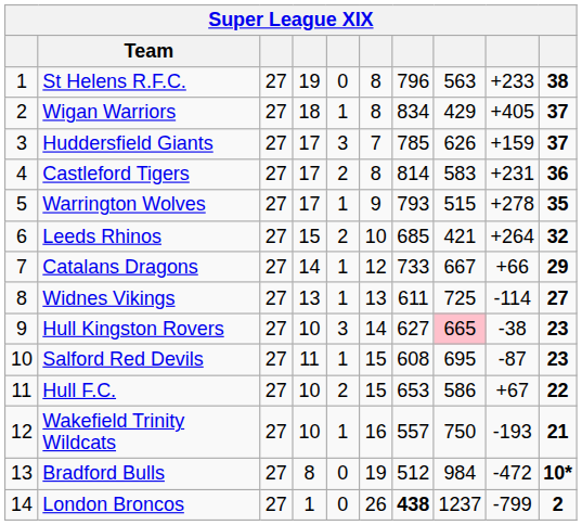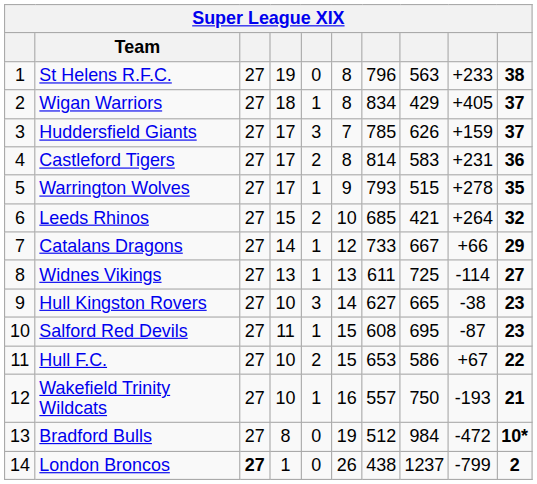Hull Kingston Rovers | column 8: pink background -> no background
London Broncos | column 3: normal -> bold
London Broncos | column 7: bold -> normal
